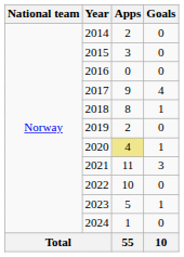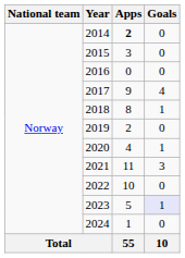2014 | Apps: normal -> bold
2020 | Apps: khaki background -> no background
2023 | Goals: no background -> lavender background
